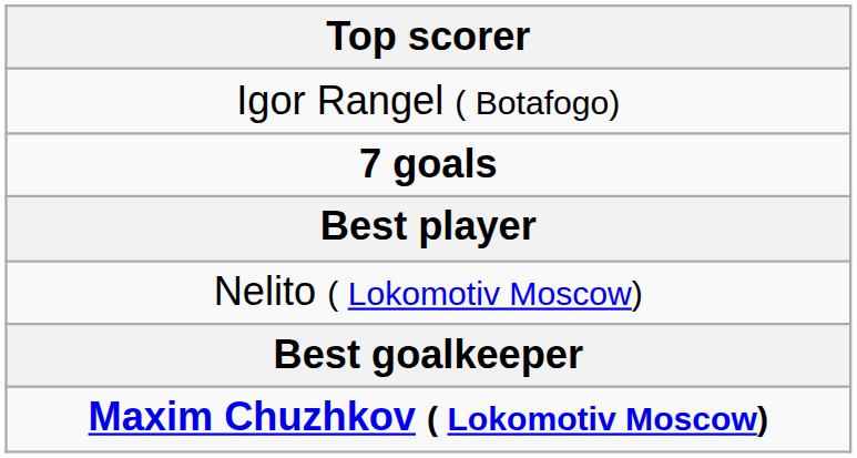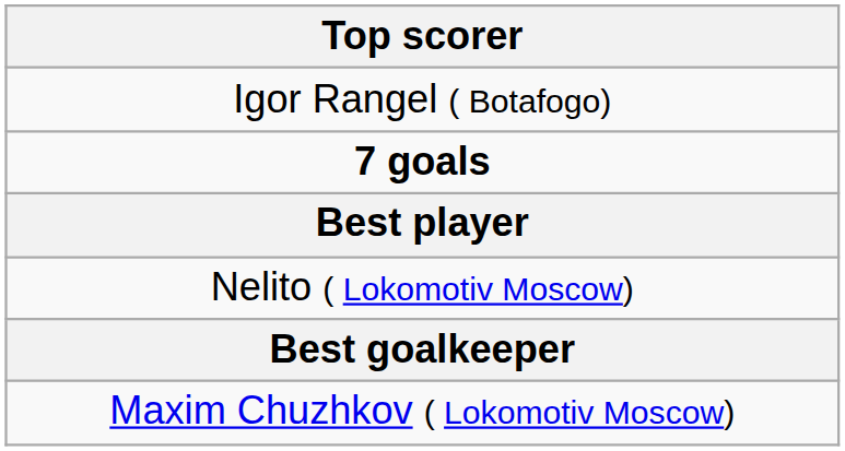row 7 | column 1: bold -> normal
